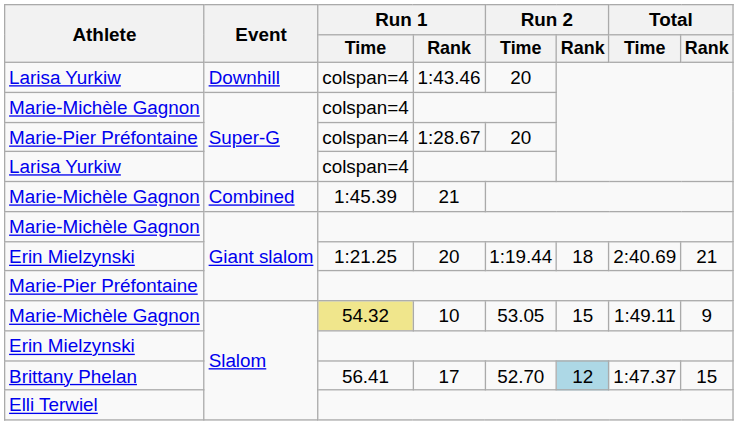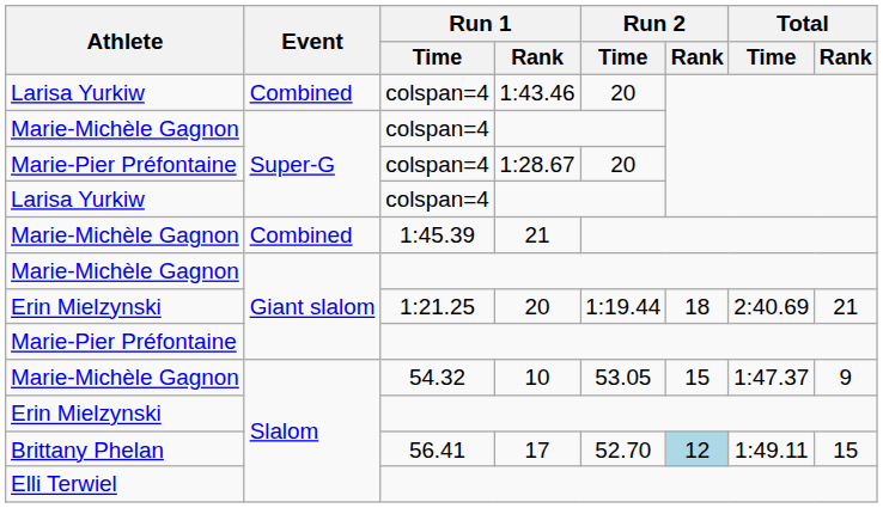1:43.46 | Event: Downhill -> Combined
10 | Run 1 / Time: khaki background -> no background
10 | Total / Time: 1:49.11 -> 1:47.37
17 | Total / Time: 1:47.37 -> 1:49.11
